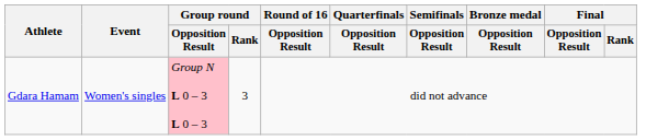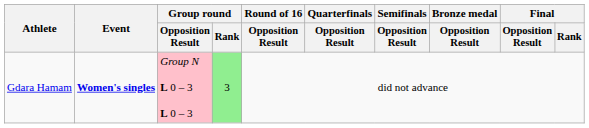Gdara Hamam | Event: normal -> bold
Gdara Hamam | Group round / Rank: no background -> lightgreen background
